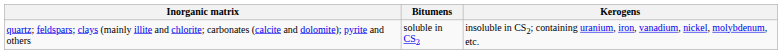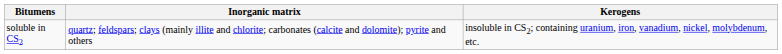columns swapped: Inorganic matrix <-> Bitumens
